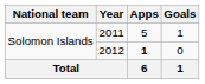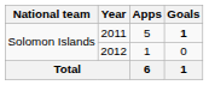2011 | Goals: normal -> bold
2012 | Apps: bold -> normal
